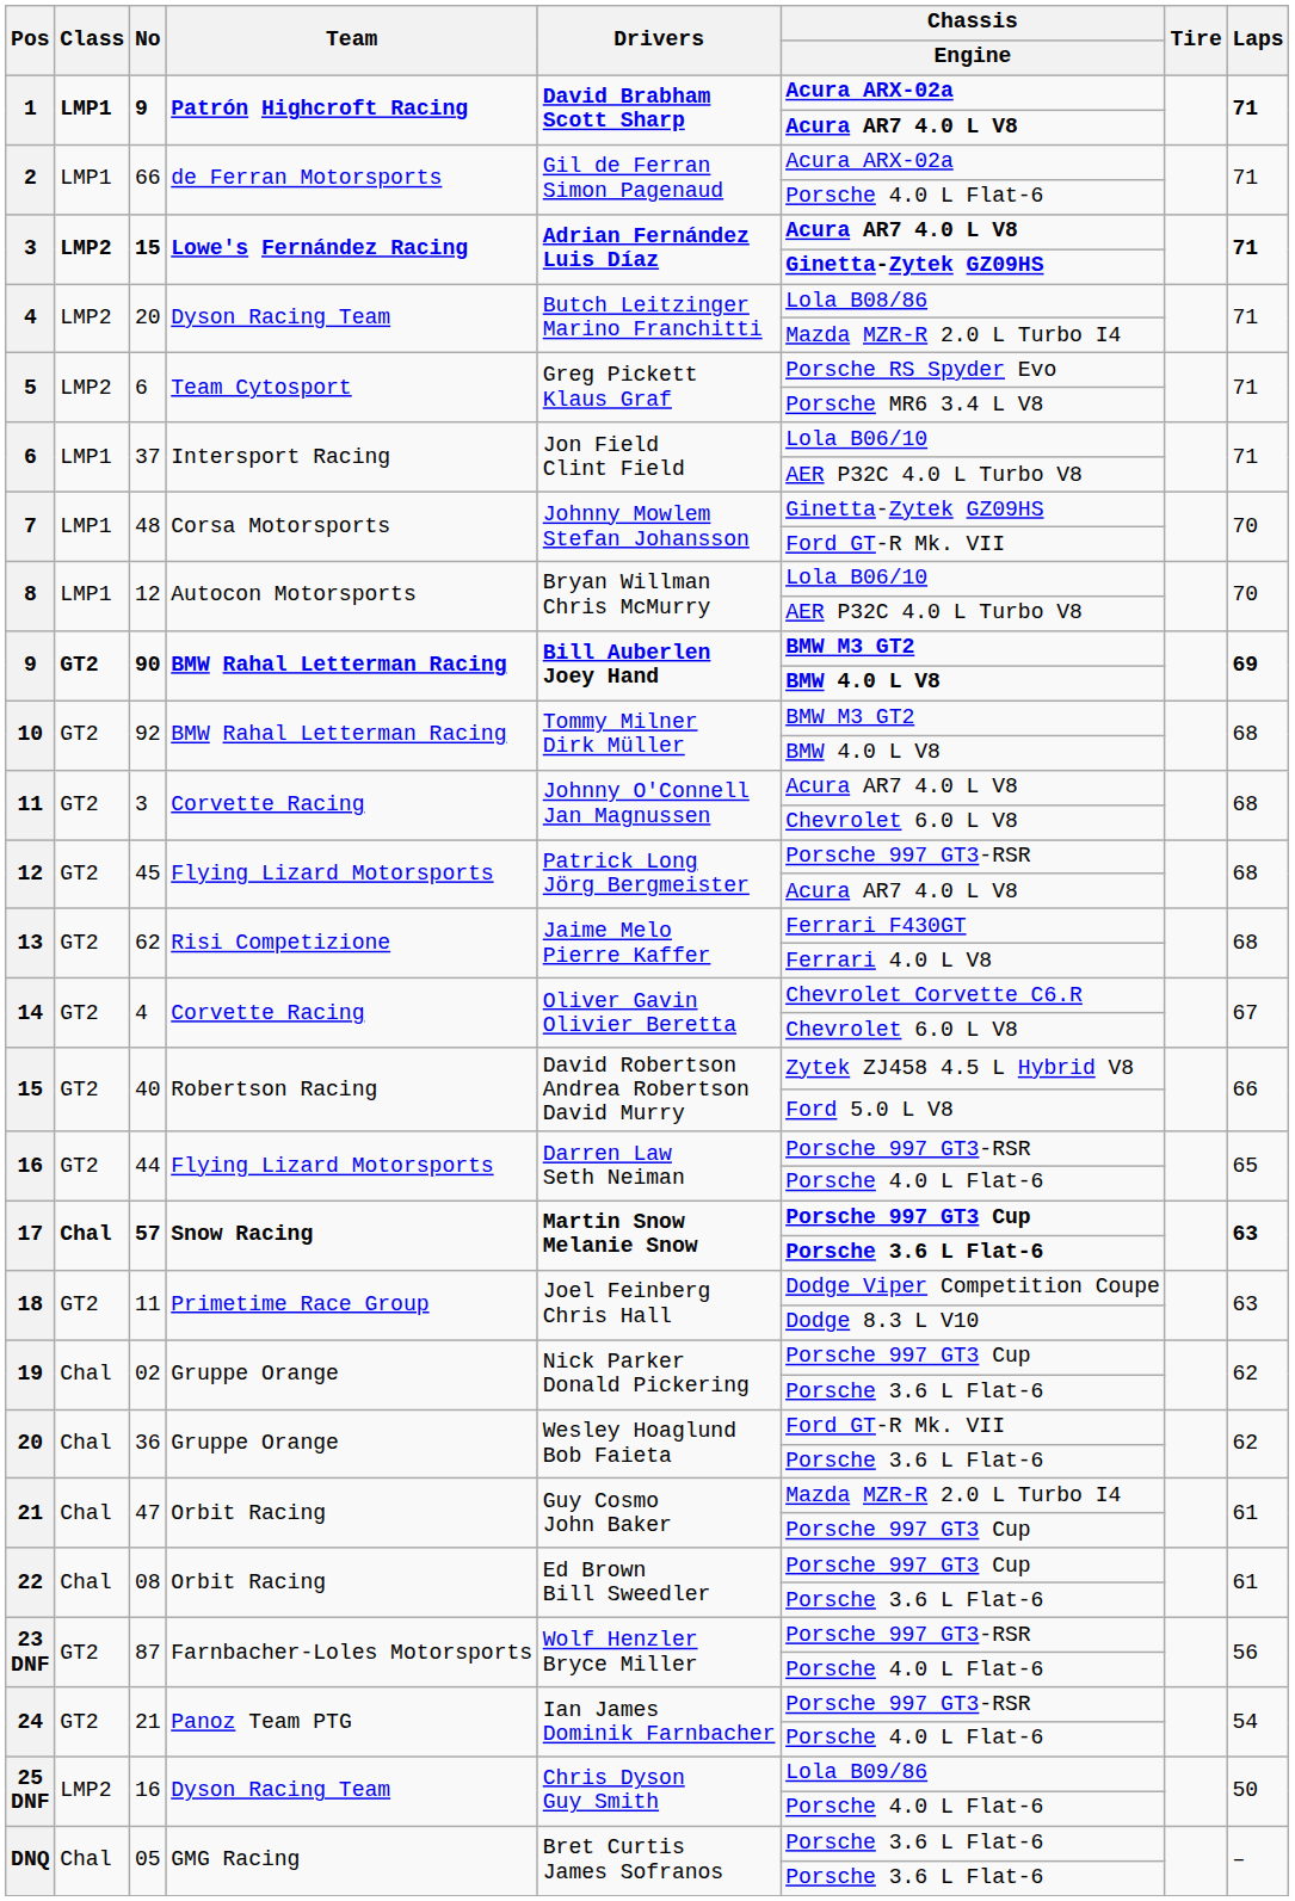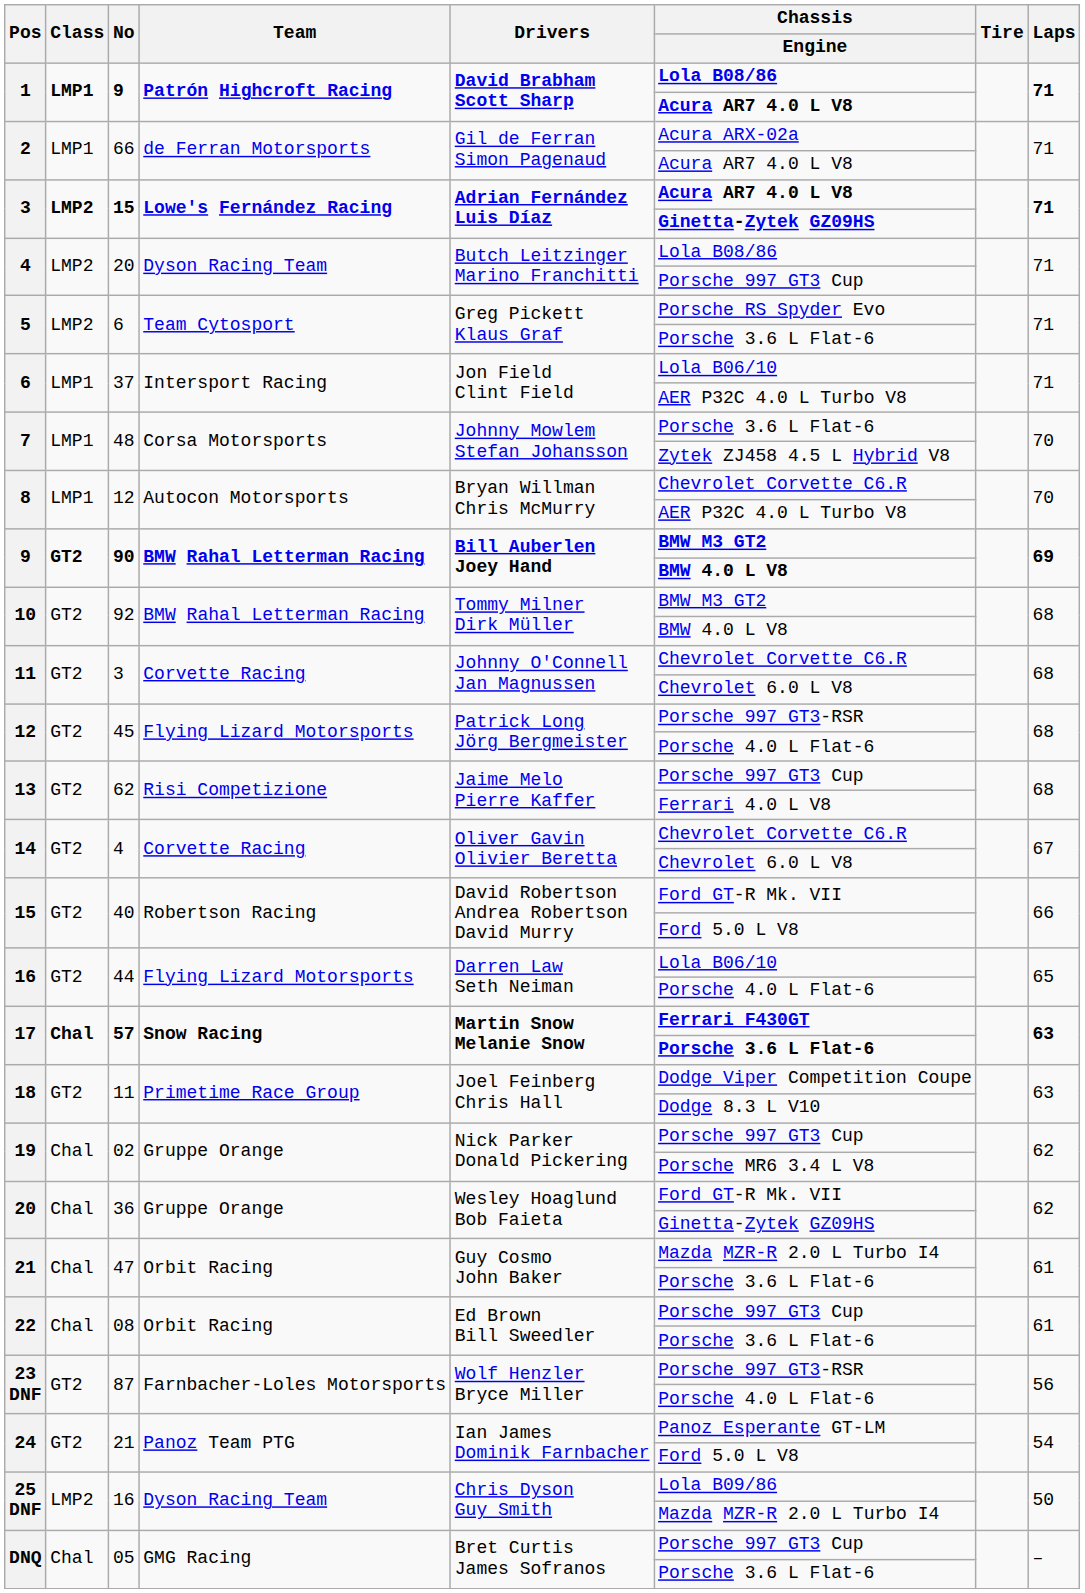row 3 | Chassis / Engine: Acura ARX-02a -> Lola B08/86
row 6 | Chassis / Engine: Porsche 4.0 L Flat-6 -> Acura AR7 4.0 L V8
row 10 | Chassis / Engine: Mazda MZR-R 2.0 L Turbo I4 -> Porsche 997 GT3 Cup
row 12 | Chassis / Engine: Porsche MR6 3.4 L V8 -> Porsche 3.6 L Flat-6
row 15 | Chassis / Engine: Ginetta-Zytek GZ09HS -> Porsche 3.6 L Flat-6
row 16 | Chassis / Engine: Ford GT-R Mk. VII -> Zytek ZJ458 4.5 L Hybrid V8
row 17 | Chassis / Engine: Lola B06/10 -> Chevrolet Corvette C6.R
row 23 | Chassis / Engine: Acura AR7 4.0 L V8 -> Chevrolet Corvette C6.R
row 26 | Chassis / Engine: Acura AR7 4.0 L V8 -> Porsche 4.0 L Flat-6
row 27 | Chassis / Engine: Ferrari F430GT -> Porsche 997 GT3 Cup
row 31 | Chassis / Engine: Zytek ZJ458 4.5 L Hybrid V8 -> Ford GT-R Mk. VII
row 33 | Chassis / Engine: Porsche 997 GT3-RSR -> Lola B06/10
row 35 | Chassis / Engine: Porsche 997 GT3 Cup -> Ferrari F430GT
row 40 | Chassis / Engine: Porsche 3.6 L Flat-6 -> Porsche MR6 3.4 L V8
row 42 | Chassis / Engine: Porsche 3.6 L Flat-6 -> Ginetta-Zytek GZ09HS
row 44 | Chassis / Engine: Porsche 997 GT3 Cup -> Porsche 3.6 L Flat-6
row 49 | Chassis / Engine: Porsche 997 GT3-RSR -> Panoz Esperante GT-LM
row 50 | Chassis / Engine: Porsche 4.0 L Flat-6 -> Ford 5.0 L V8
row 52 | Chassis / Engine: Porsche 4.0 L Flat-6 -> Mazda MZR-R 2.0 L Turbo I4
row 53 | Chassis / Engine: Porsche 3.6 L Flat-6 -> Porsche 997 GT3 Cup
